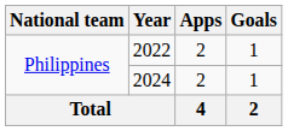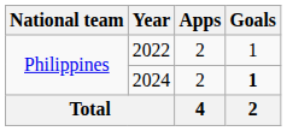2024 | Goals: normal -> bold
